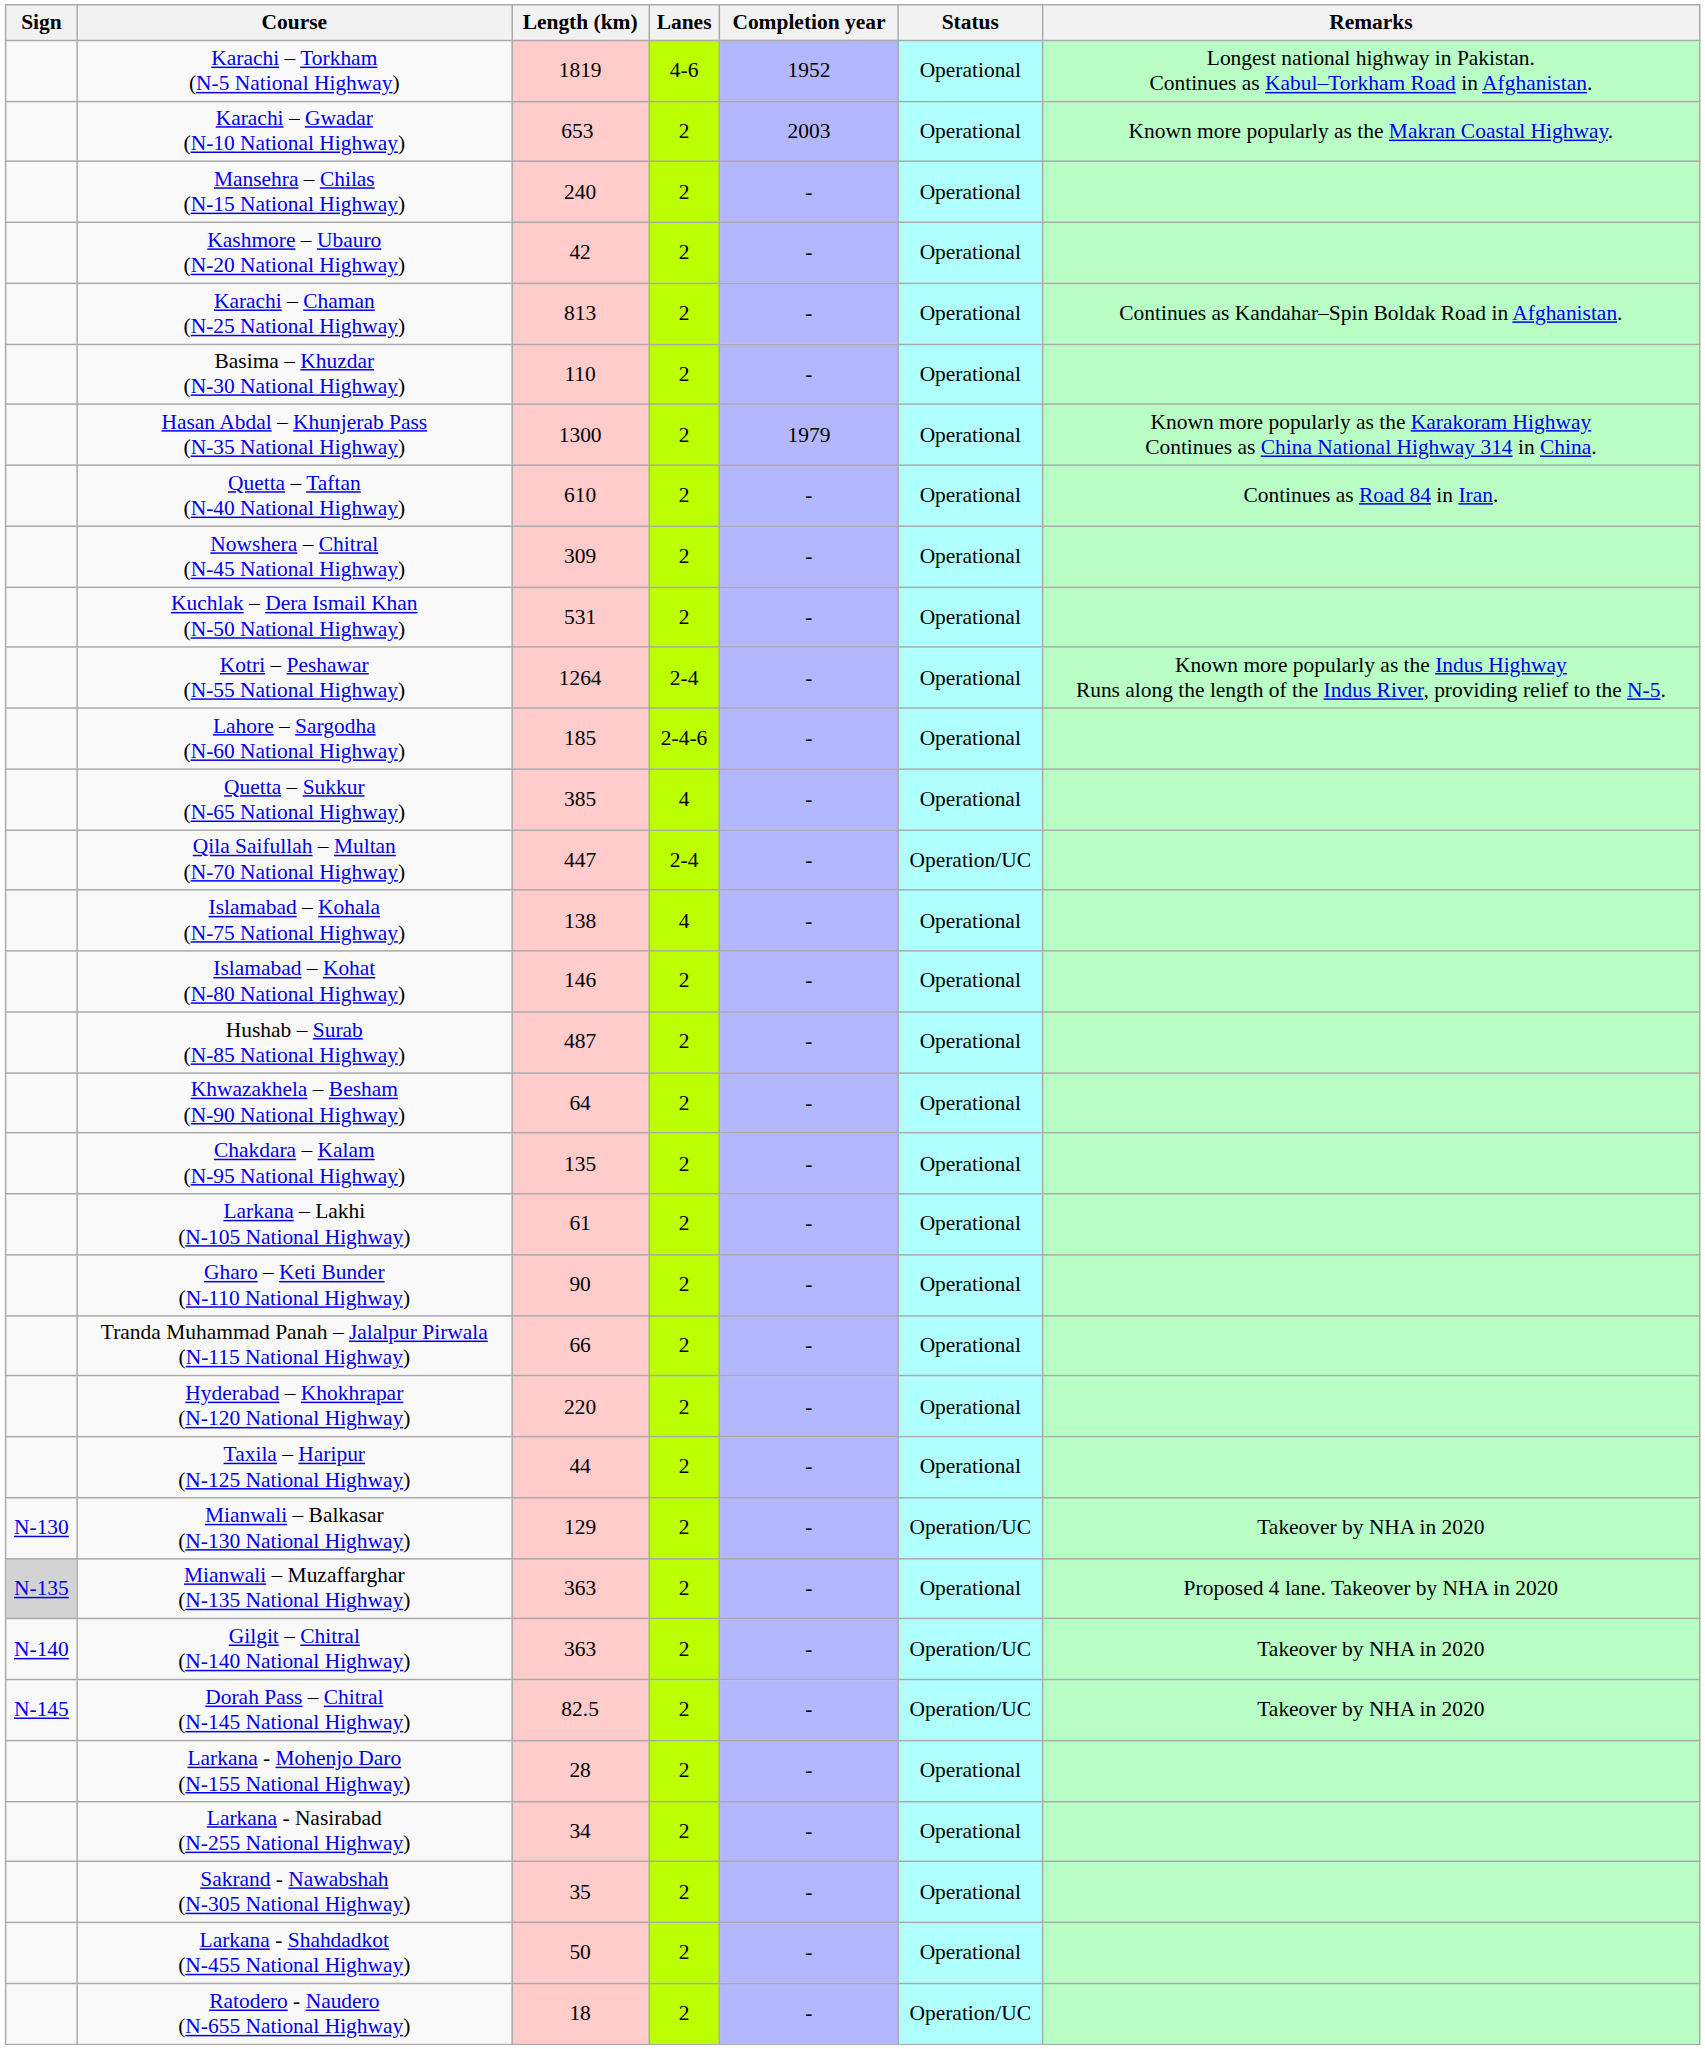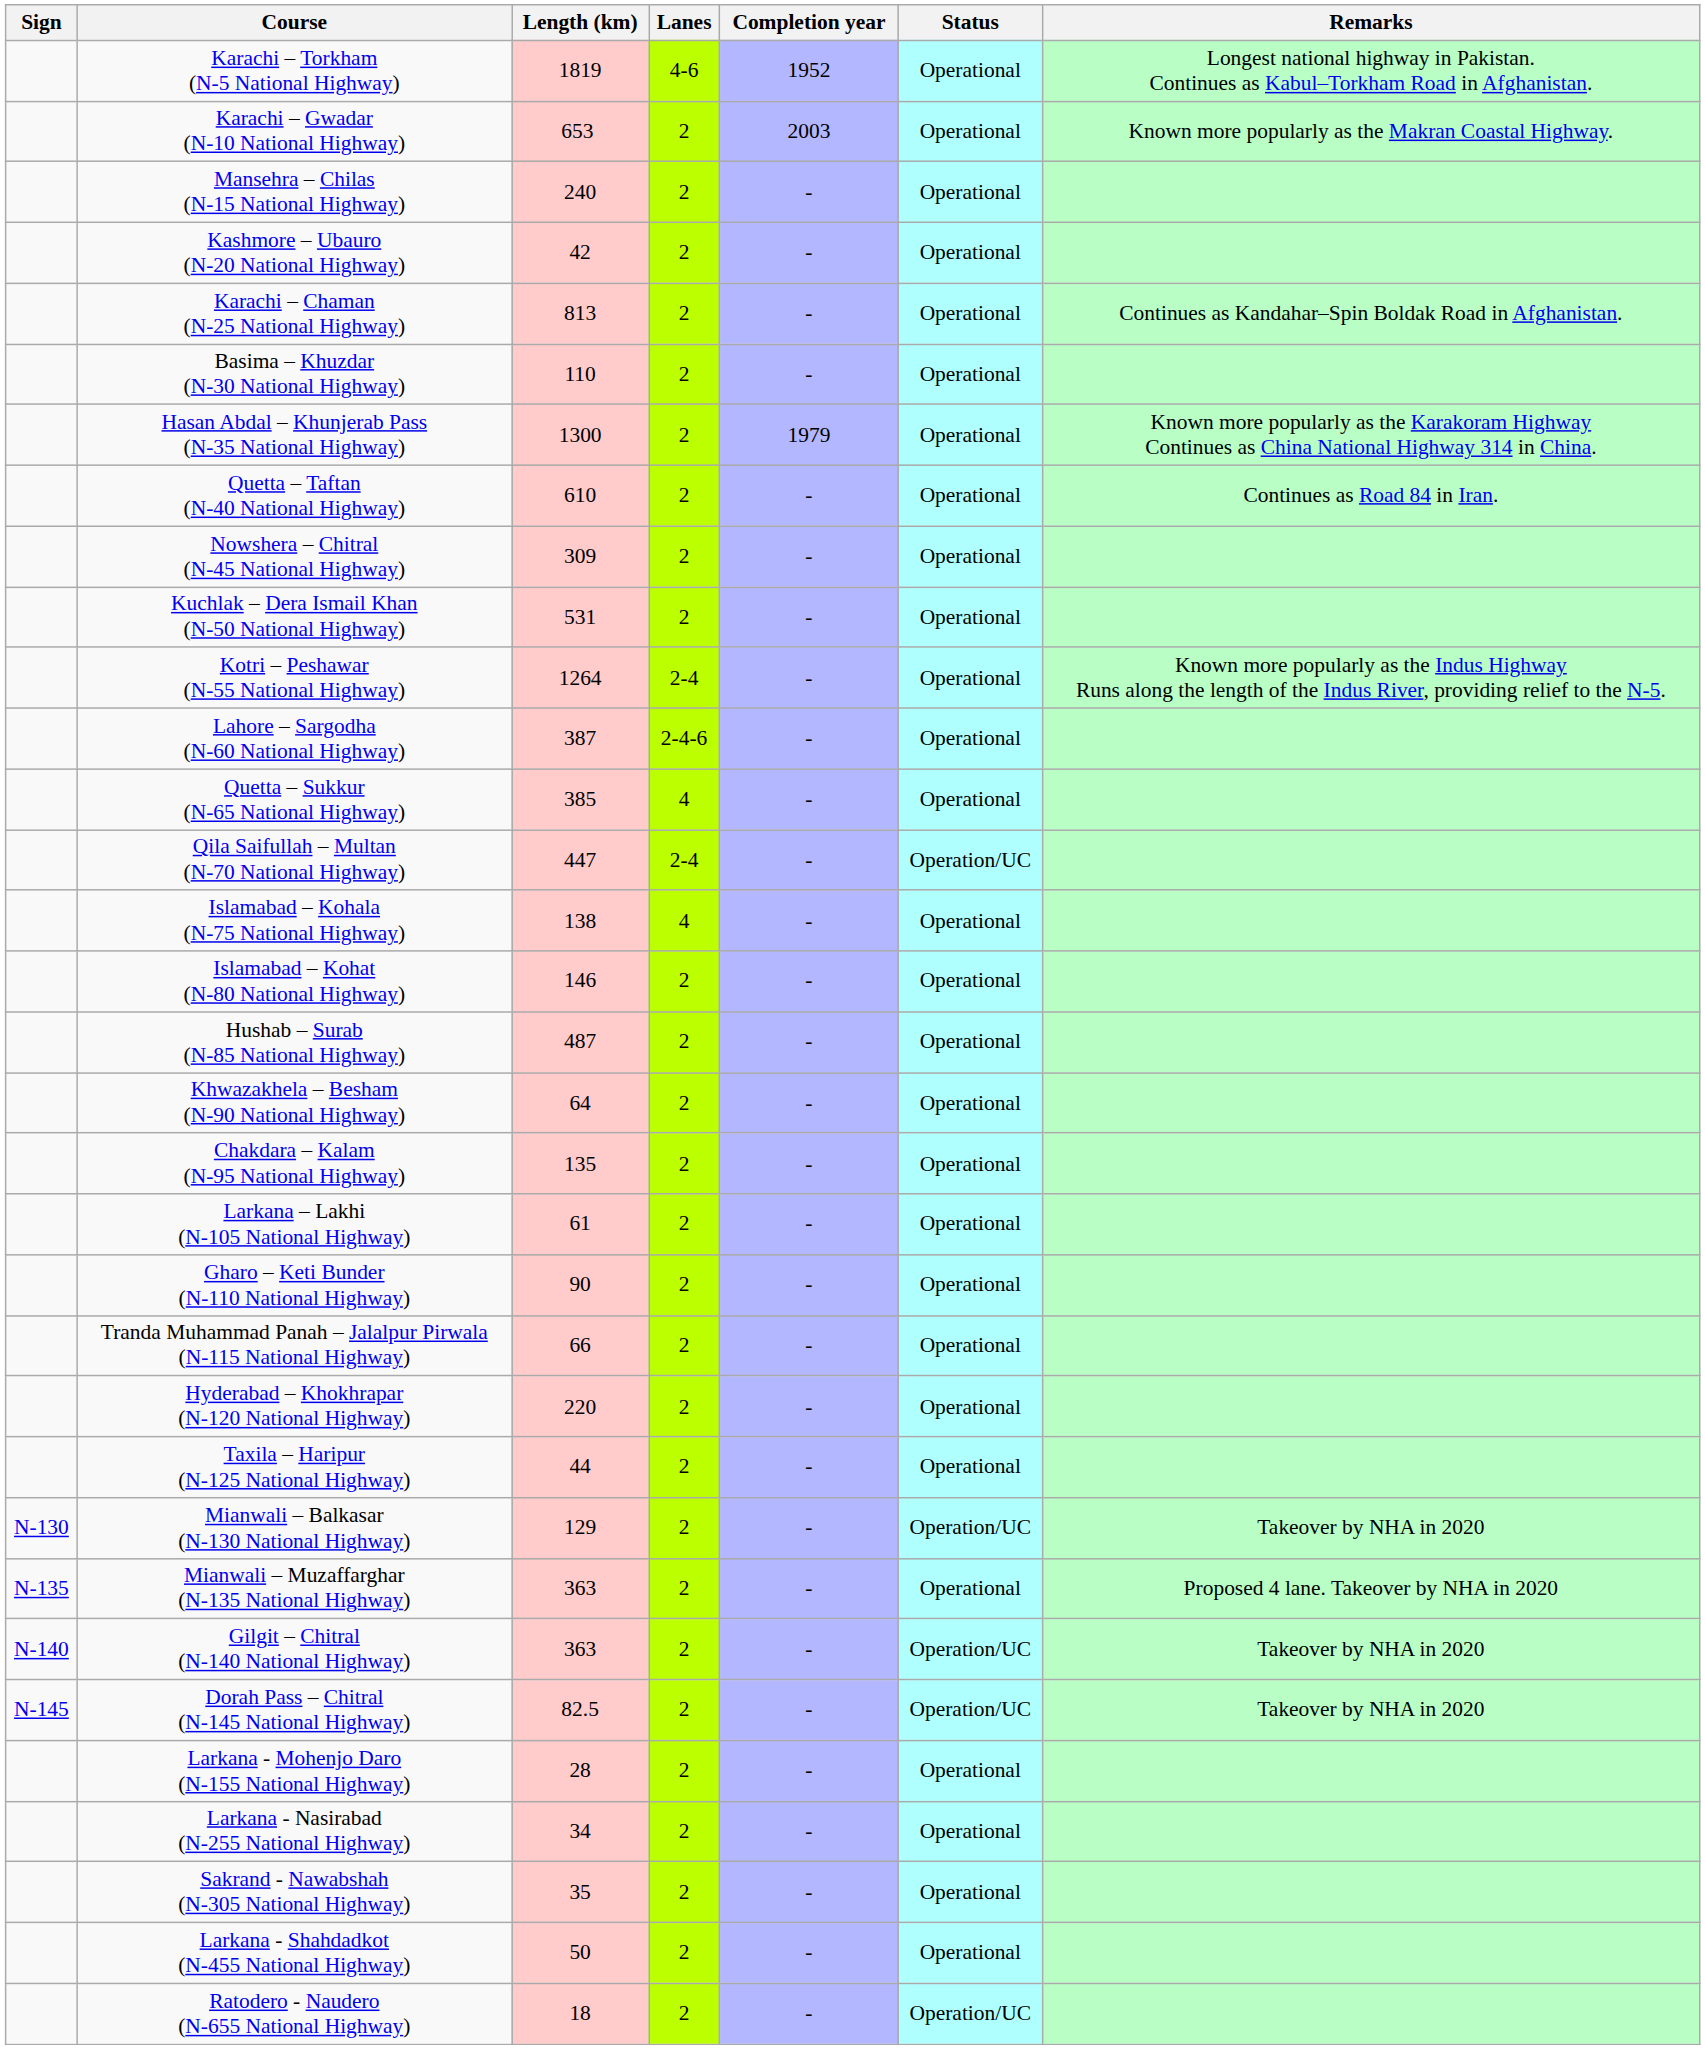Lahore – Sargodha (N-60 National Highway) | Length (km): 185 -> 387
Mianwali – Muzaffarghar (N-135 National Highway) | Sign: lightgrey background -> no background
